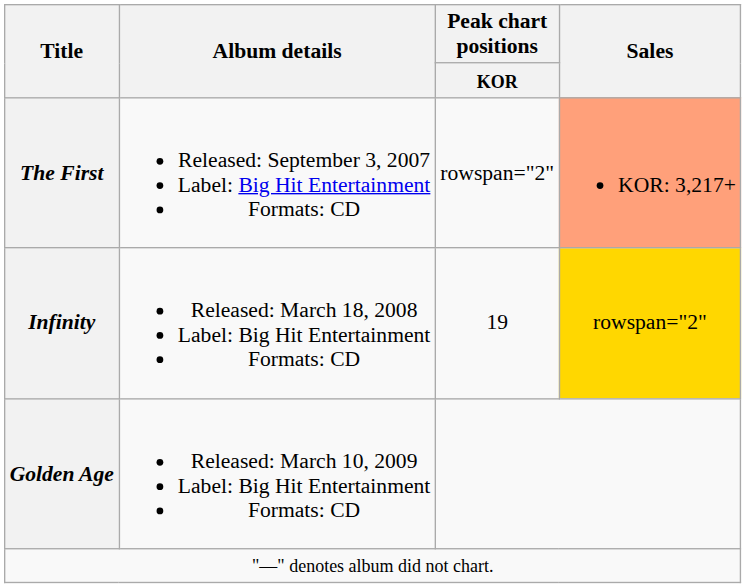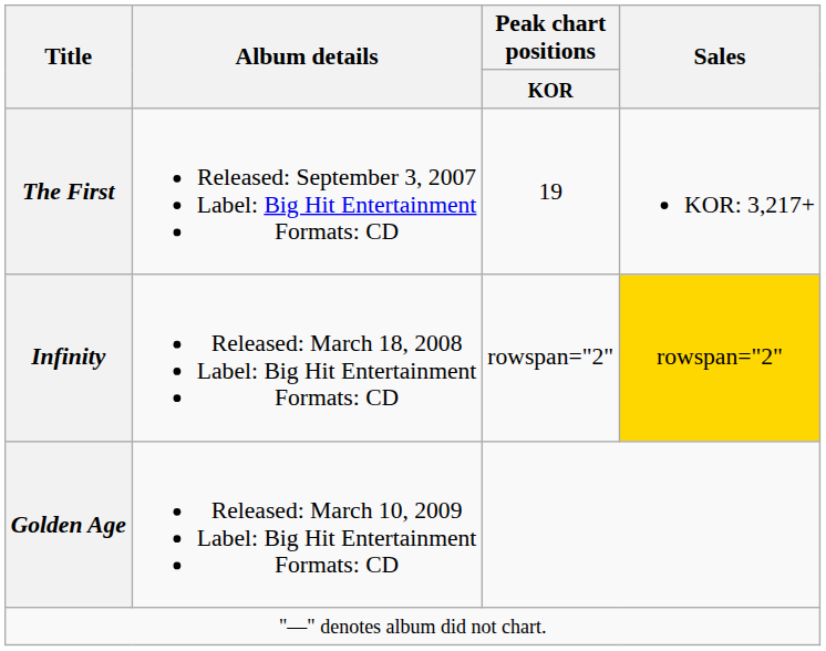The First | Peak chart positions / KOR: rowspan="2" -> 19
The First | Sales: lightsalmon background -> no background
Infinity | Peak chart positions / KOR: 19 -> rowspan="2"
